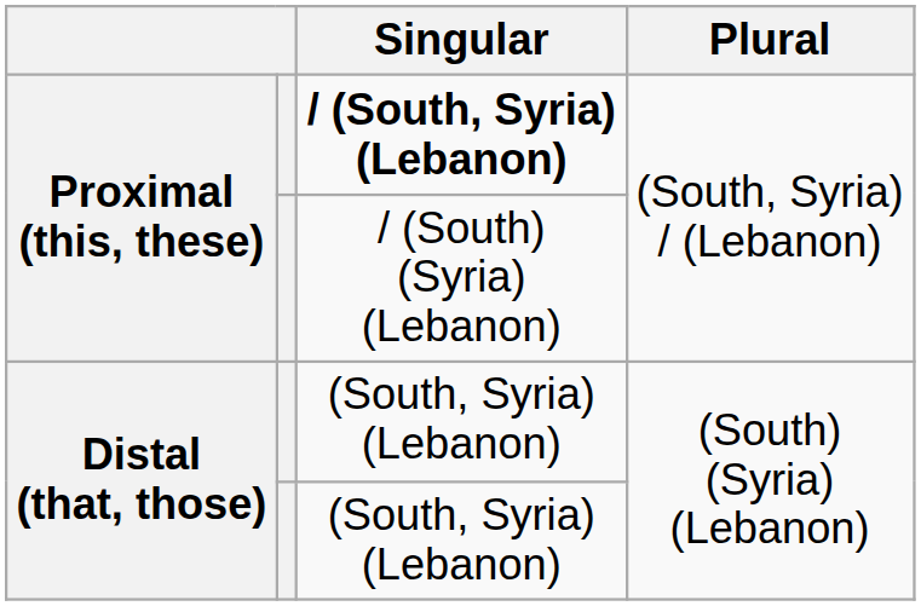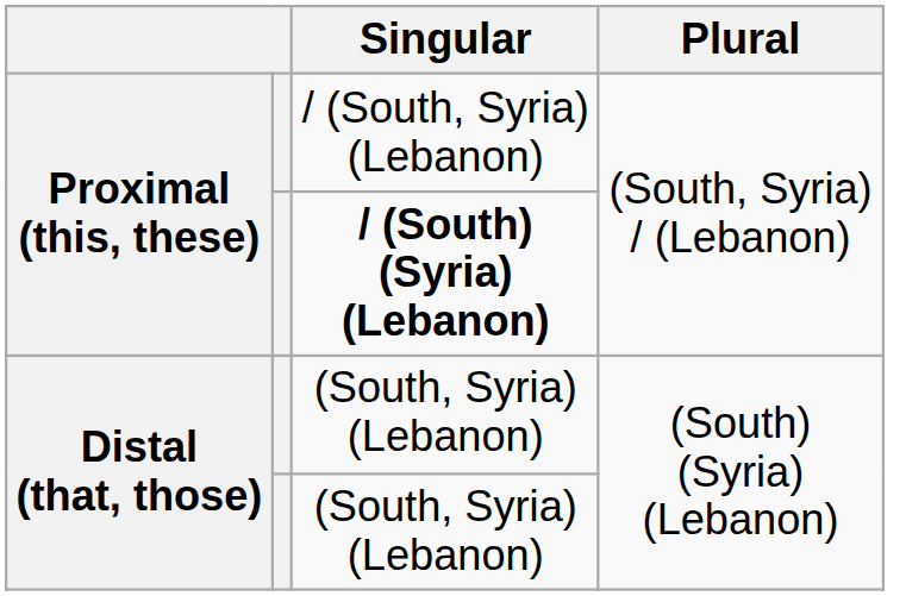/ (South, Syria) (Lebanon) | Singular: bold -> normal
/ (South) (Syria) (Lebanon) | Singular: normal -> bold
